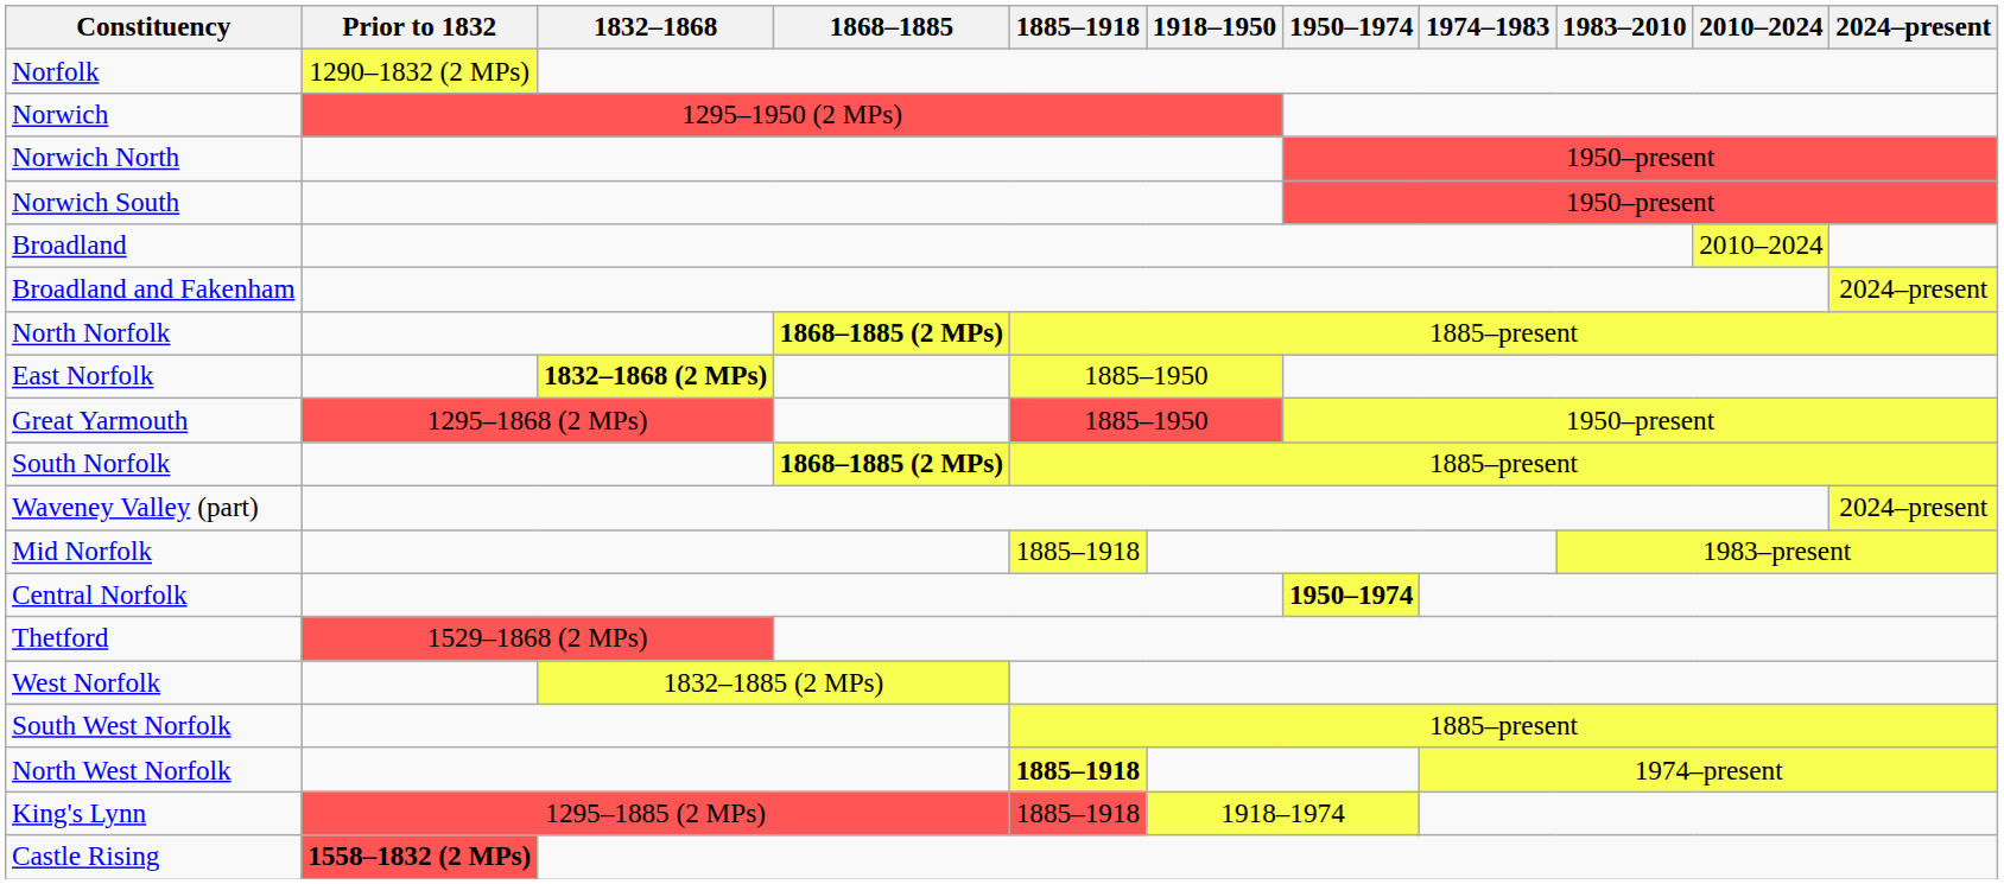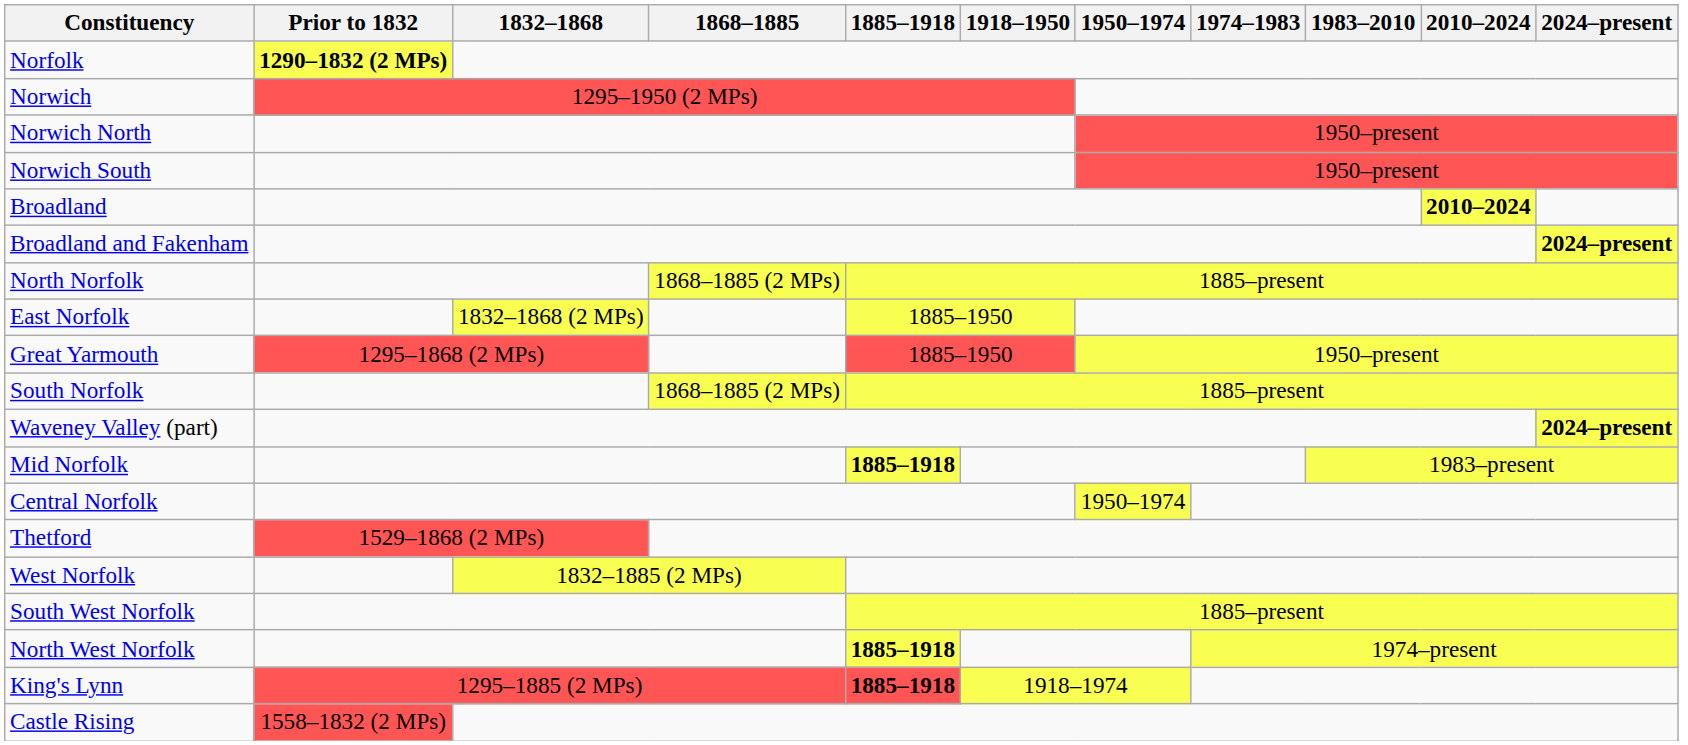Norfolk | Prior to 1832: normal -> bold
Broadland | 2010–2024: normal -> bold
Broadland and Fakenham | 2024–present: normal -> bold
North Norfolk | 1868–1885: bold -> normal
East Norfolk | 1832–1868: bold -> normal
South Norfolk | 1868–1885: bold -> normal
Waveney Valley (part) | 2024–present: normal -> bold
Mid Norfolk | 1885–1918: normal -> bold
Central Norfolk | 1950–1974: bold -> normal
King's Lynn | 1885–1918: normal -> bold
Castle Rising | Prior to 1832: bold -> normal
